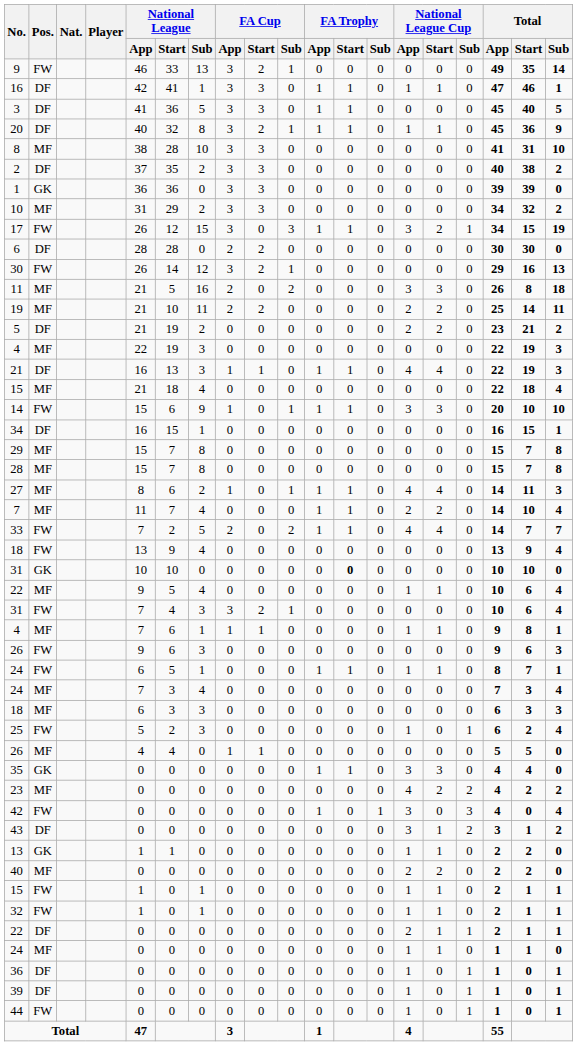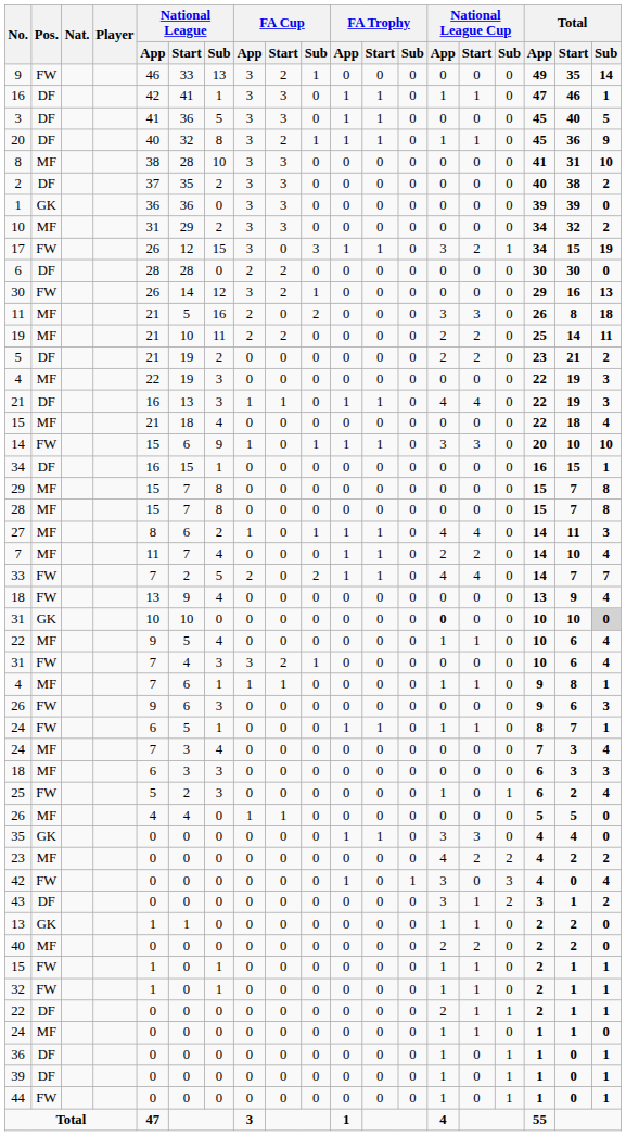31 / GK | FA Trophy / Start: bold -> normal
31 / GK | National League Cup / App: normal -> bold
31 / GK | Total / Sub: no background -> lightgrey background
